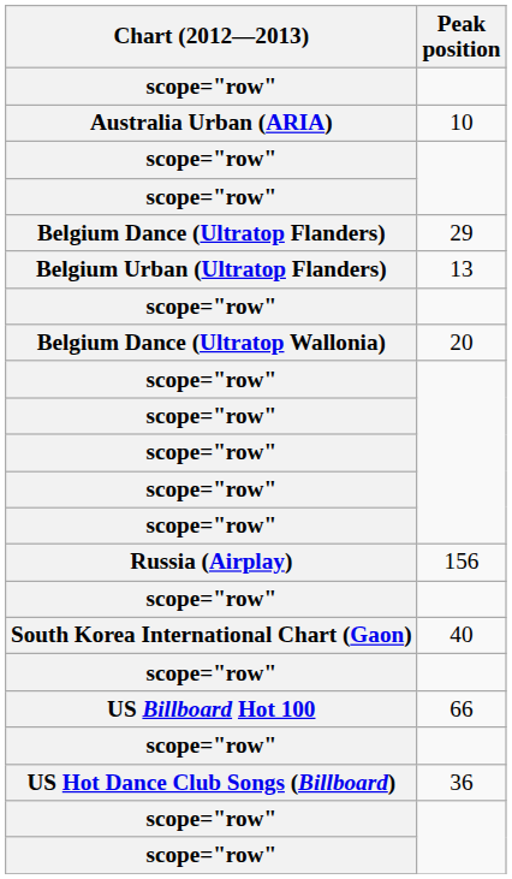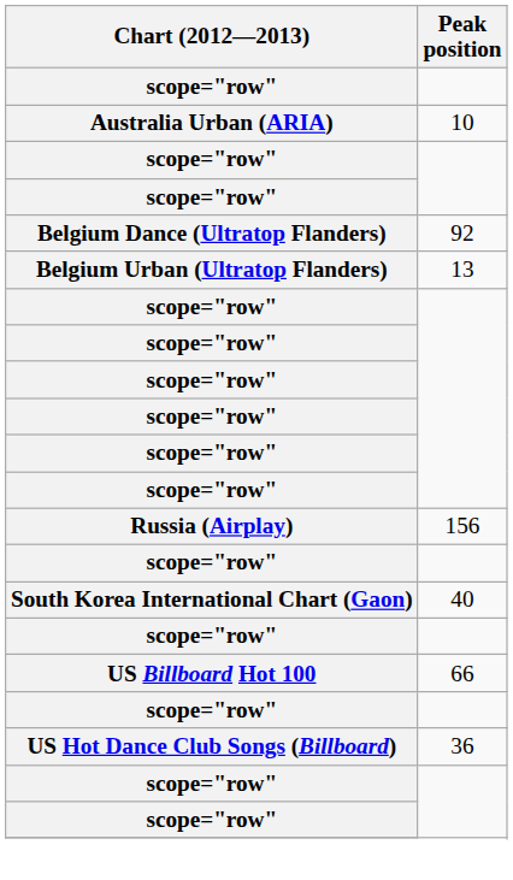Belgium Dance (Ultratop Flanders) | Peak position: 29 -> 92
- row: Belgium Dance (Ultratop Wallonia) | 20
